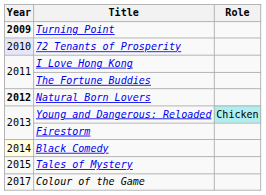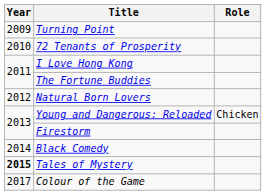Turning Point | Year: bold -> normal
72 Tenants of Prosperity | Year: lavender background -> no background
Natural Born Lovers | Year: bold -> normal
Young and Dangerous: Reloaded | Role: paleturquoise background -> no background
Black Comedy | Year: lightyellow background -> no background
Tales of Mystery | Year: normal -> bold
